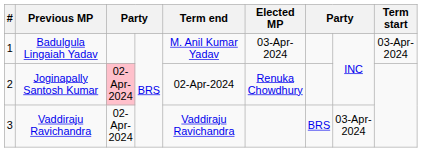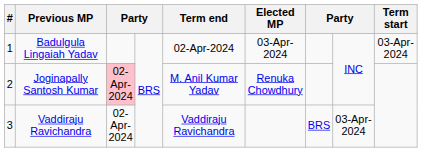Badulgula Lingaiah Yadav | Term end: M. Anil Kumar Yadav -> 02-Apr-2024
Joginapally Santosh Kumar | Term end: 02-Apr-2024 -> M. Anil Kumar Yadav
